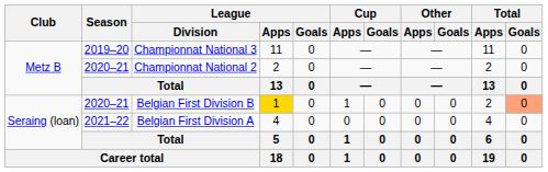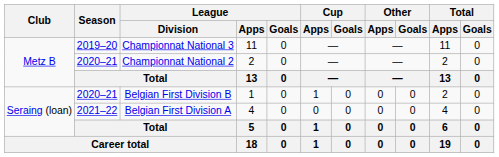Belgian First Division B | League / Apps: gold background -> no background
Belgian First Division B | Total / Goals: lightsalmon background -> no background
